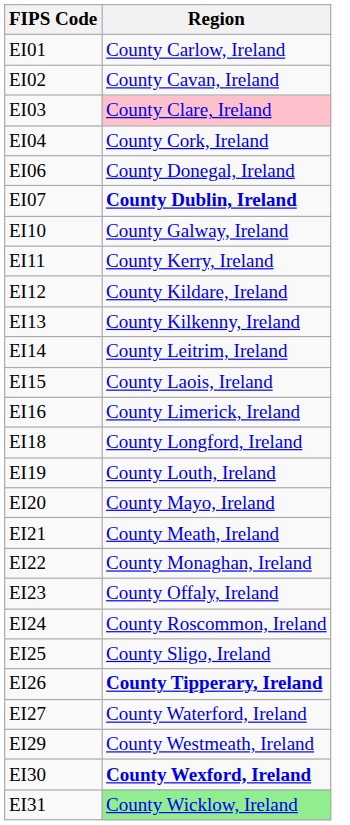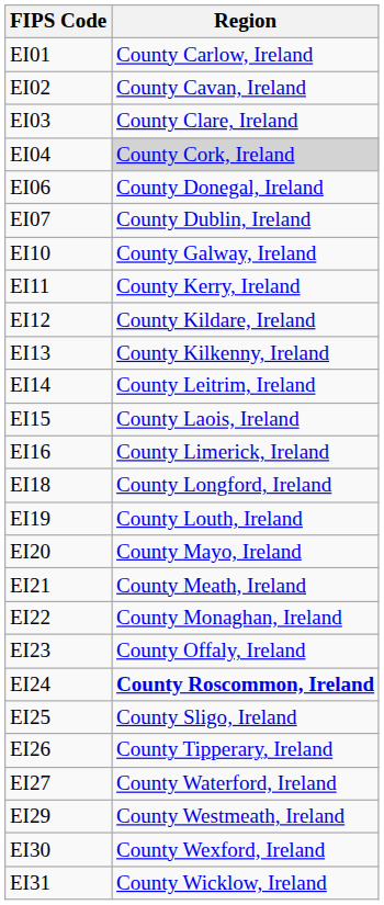EI03 | Region: pink background -> no background
EI04 | Region: no background -> lightgrey background
EI07 | Region: bold -> normal
EI24 | Region: normal -> bold
EI26 | Region: bold -> normal
EI30 | Region: bold -> normal
EI31 | Region: lightgreen background -> no background
